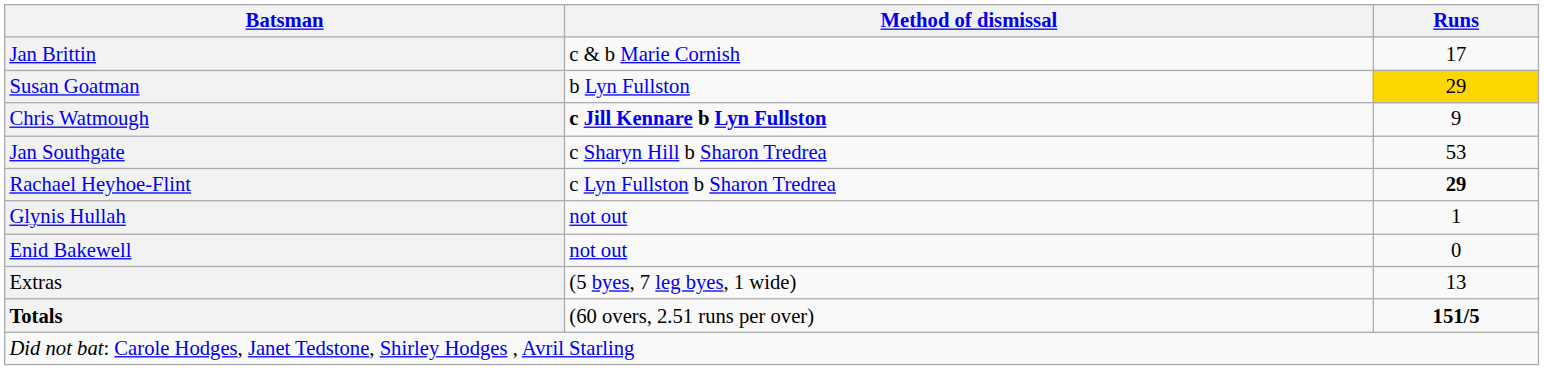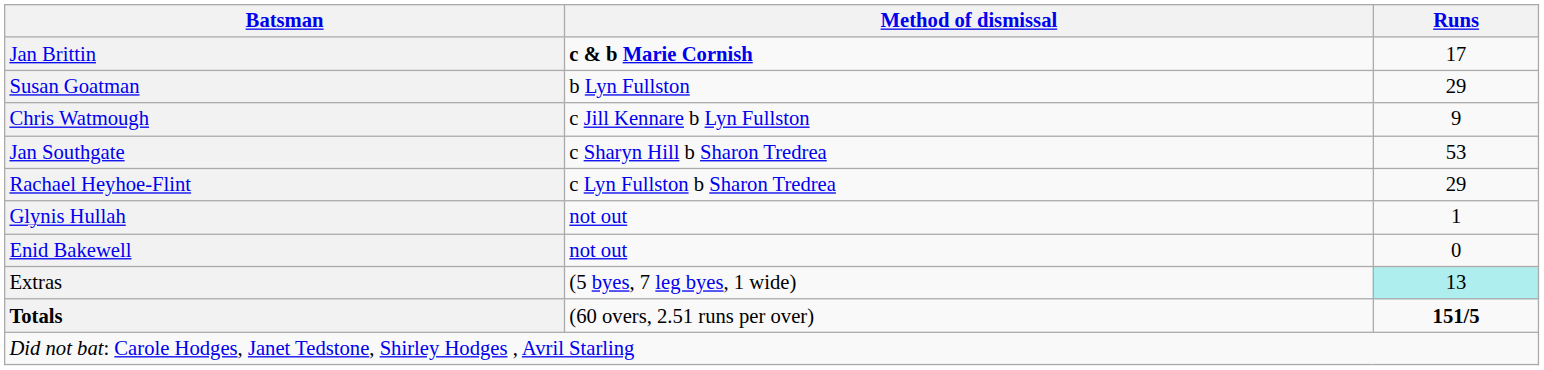Jan Brittin | Method of dismissal: normal -> bold
Susan Goatman | Runs: gold background -> no background
Chris Watmough | Method of dismissal: bold -> normal
Rachael Heyhoe-Flint | Runs: bold -> normal
Extras | Runs: no background -> paleturquoise background
